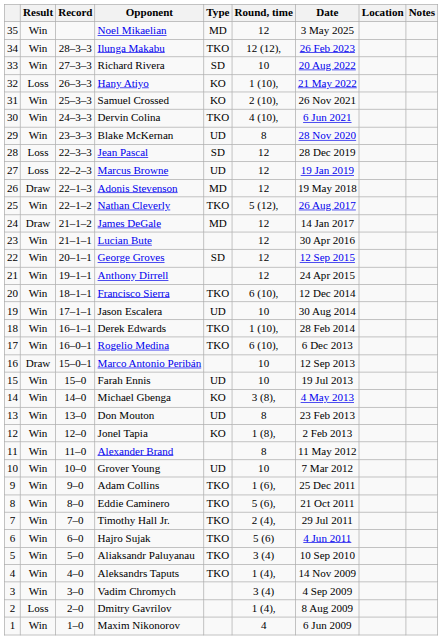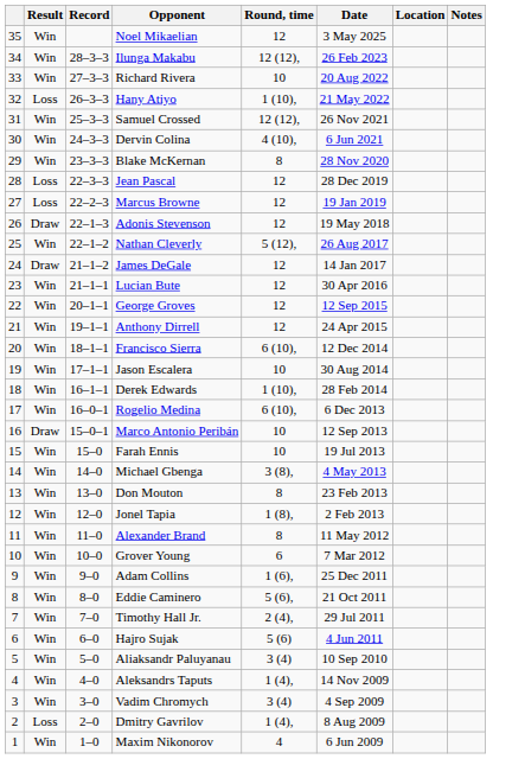- column: Type | MD | TKO | SD | KO | KO | TKO | UD | SD | UD | MD | TKO | MD | SD | TKO | UD | TKO | TKO | UD | KO | UD | KO | UD | TKO | TKO | TKO | TKO | TKO | TKO
Samuel Crossed | Round, time: 2 (10), -> 12 (12),
Grover Young | Round, time: 10 -> 6
